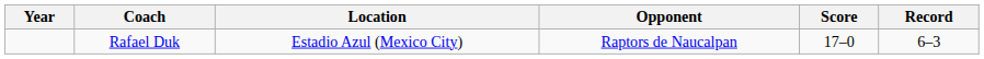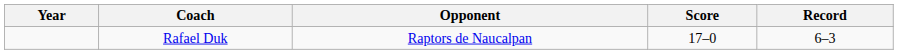- column: Location | Estadio Azul (Mexico City)
